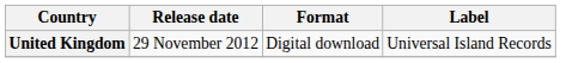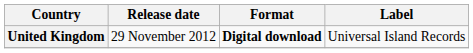United Kingdom | Format: normal -> bold
